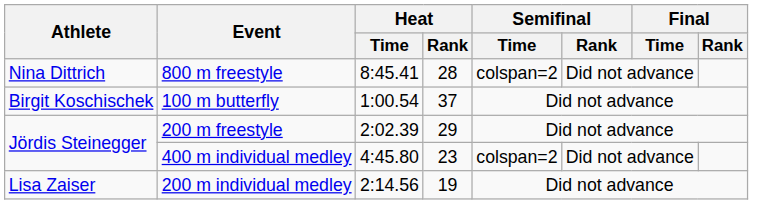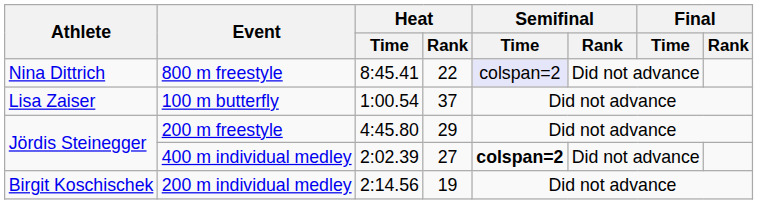800 m freestyle | Heat / Rank: 28 -> 22
800 m freestyle | Semifinal / Time: no background -> lavender background
100 m butterfly | Athlete: Birgit Koschischek -> Lisa Zaiser
200 m freestyle | Heat / Time: 2:02.39 -> 4:45.80
400 m individual medley | Heat / Time: 4:45.80 -> 2:02.39
400 m individual medley | Heat / Rank: 23 -> 27
400 m individual medley | Semifinal / Time: normal -> bold
200 m individual medley | Athlete: Lisa Zaiser -> Birgit Koschischek
